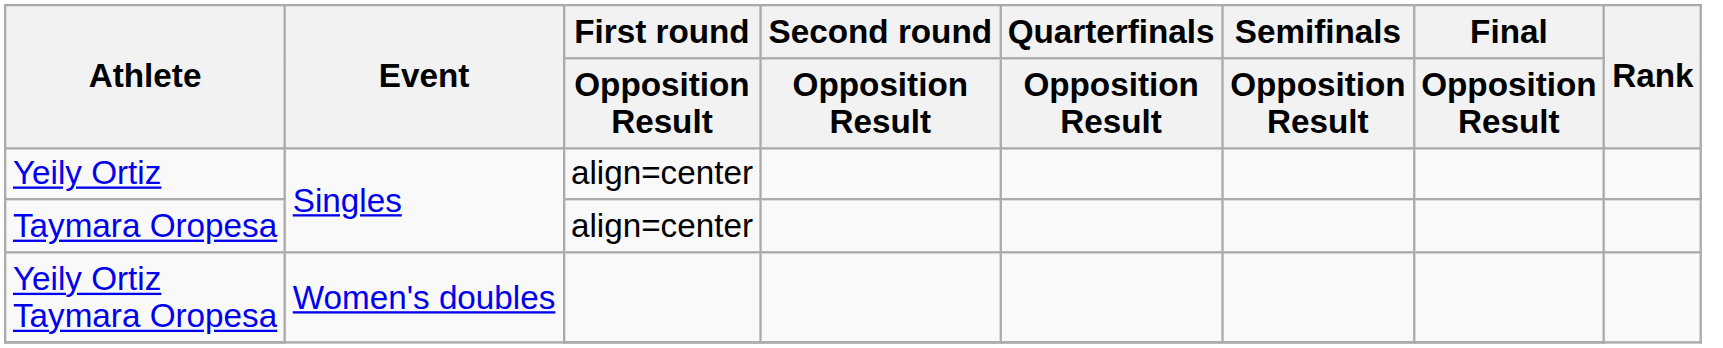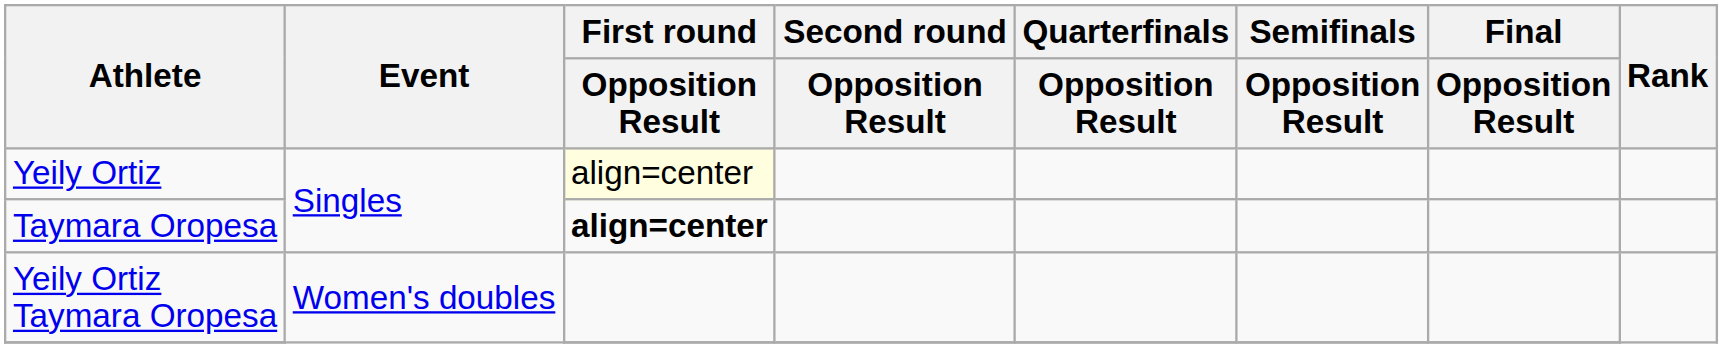Yeily Ortiz | First round / Opposition Result: no background -> lightyellow background
Taymara Oropesa | First round / Opposition Result: normal -> bold
